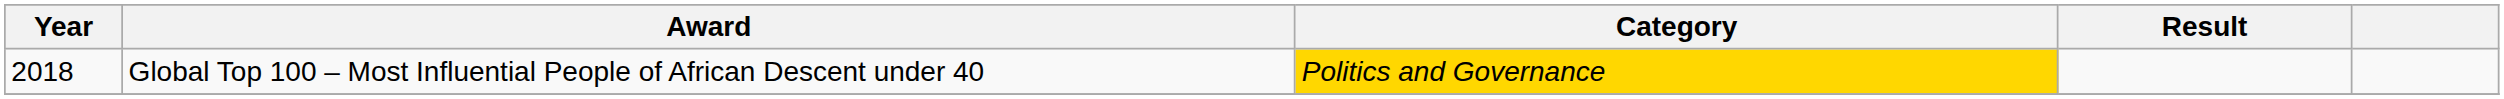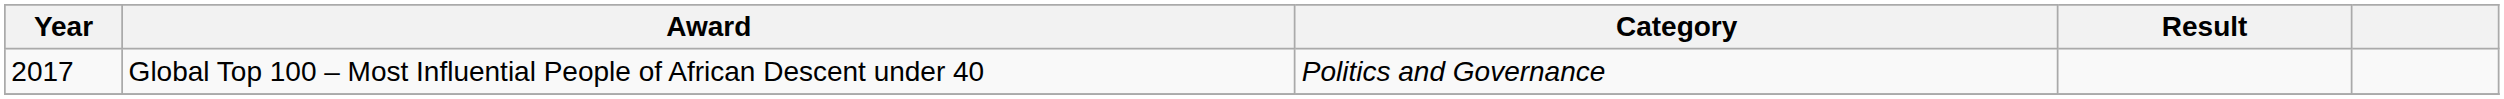row 2 | Year: 2018 -> 2017
row 2 | Category: gold background -> no background
